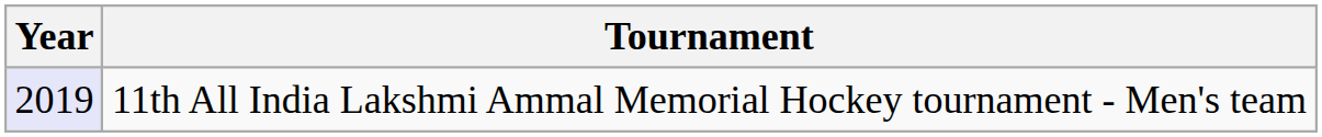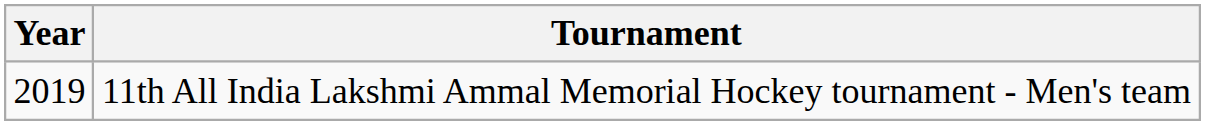row 2 | Year: lavender background -> no background
